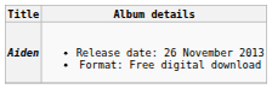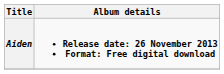Aiden | Album details: normal -> bold
